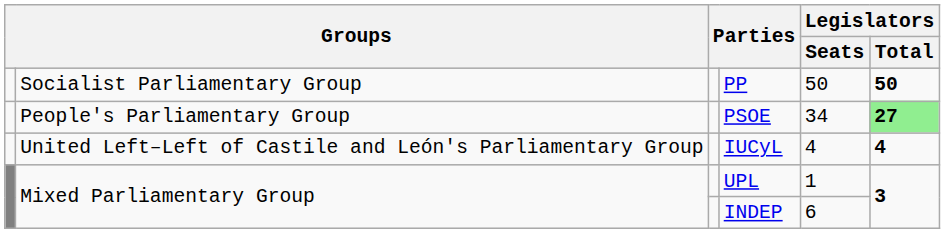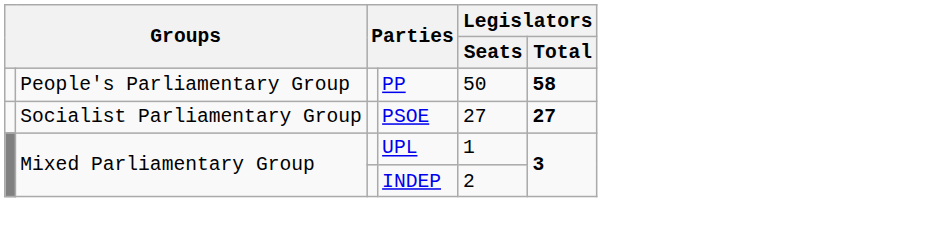PP | column 2: Socialist Parliamentary Group -> People's Parliamentary Group
PP | Legislators / Total: 50 -> 58
PSOE | column 2: People's Parliamentary Group -> Socialist Parliamentary Group
PSOE | Legislators / Seats: 34 -> 27
PSOE | Legislators / Total: lightgreen background -> no background
- row: United Left–Left of Castile and León's Parliamentary Group | IUCyL | 4 | 4
INDEP | Legislators / Seats: 6 -> 2
